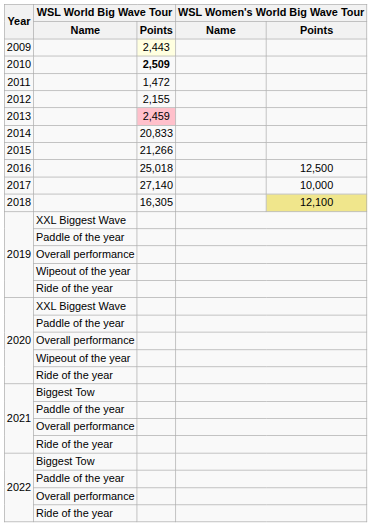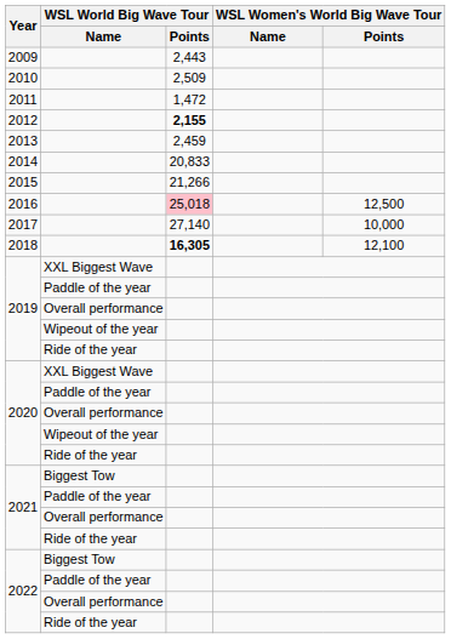2009 | WSL World Big Wave Tour / Points: lightyellow background -> no background
2010 | WSL World Big Wave Tour / Points: bold -> normal
2012 | WSL World Big Wave Tour / Points: normal -> bold
2013 | WSL World Big Wave Tour / Points: pink background -> no background
2016 | WSL World Big Wave Tour / Points: no background -> pink background
2018 | WSL World Big Wave Tour / Points: normal -> bold
2018 | WSL Women's World Big Wave Tour / Points: khaki background -> no background
